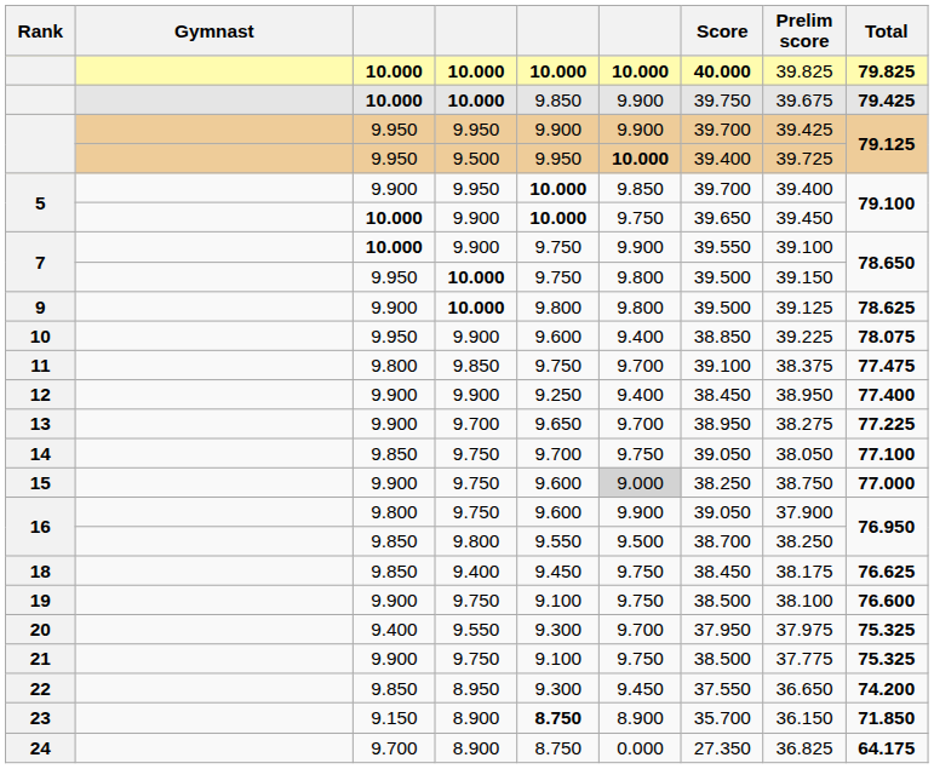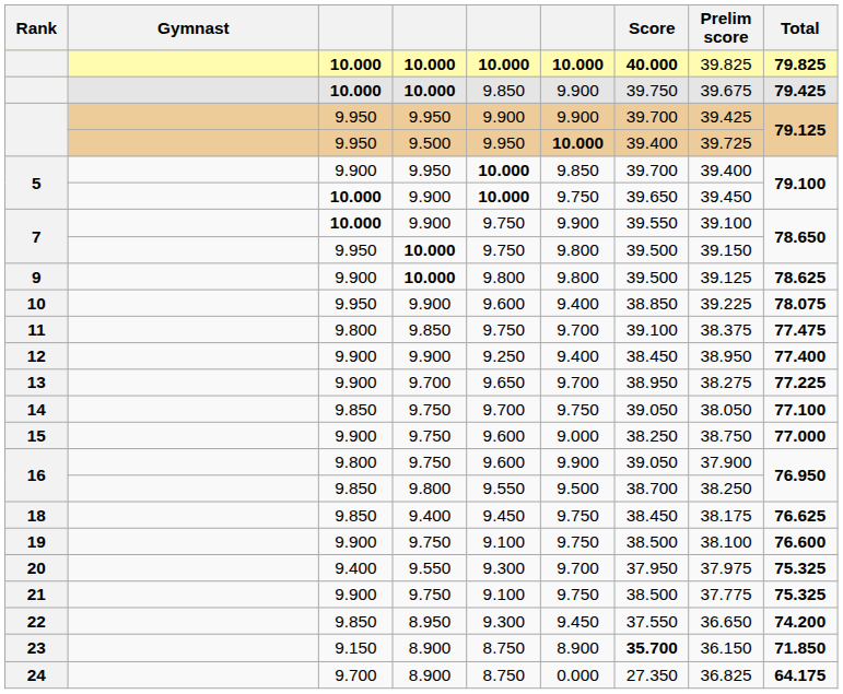15 | column 6: lightgrey background -> no background
23 | column 5: bold -> normal
23 | Score: normal -> bold
